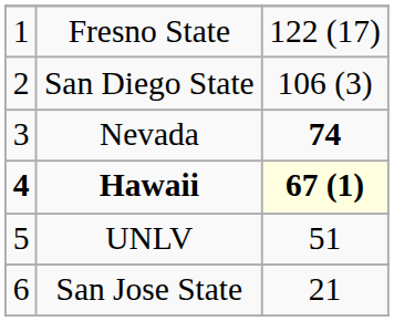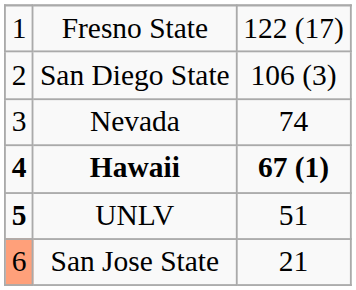Nevada | column 3: bold -> normal
Hawaii | column 3: lightyellow background -> no background
UNLV | column 1: normal -> bold
San Jose State | column 1: no background -> lightsalmon background
